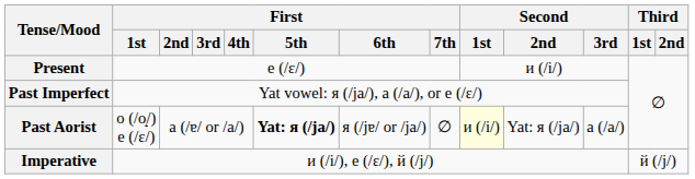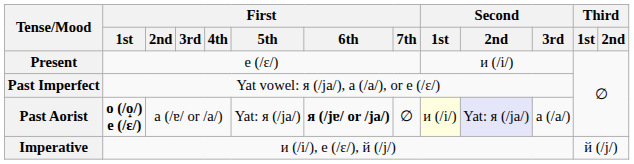Past Aorist | First / 1st: normal -> bold
Past Aorist | First / 5th: bold -> normal
Past Aorist | First / 6th: normal -> bold
Past Aorist | Second / 2nd: no background -> lavender background
